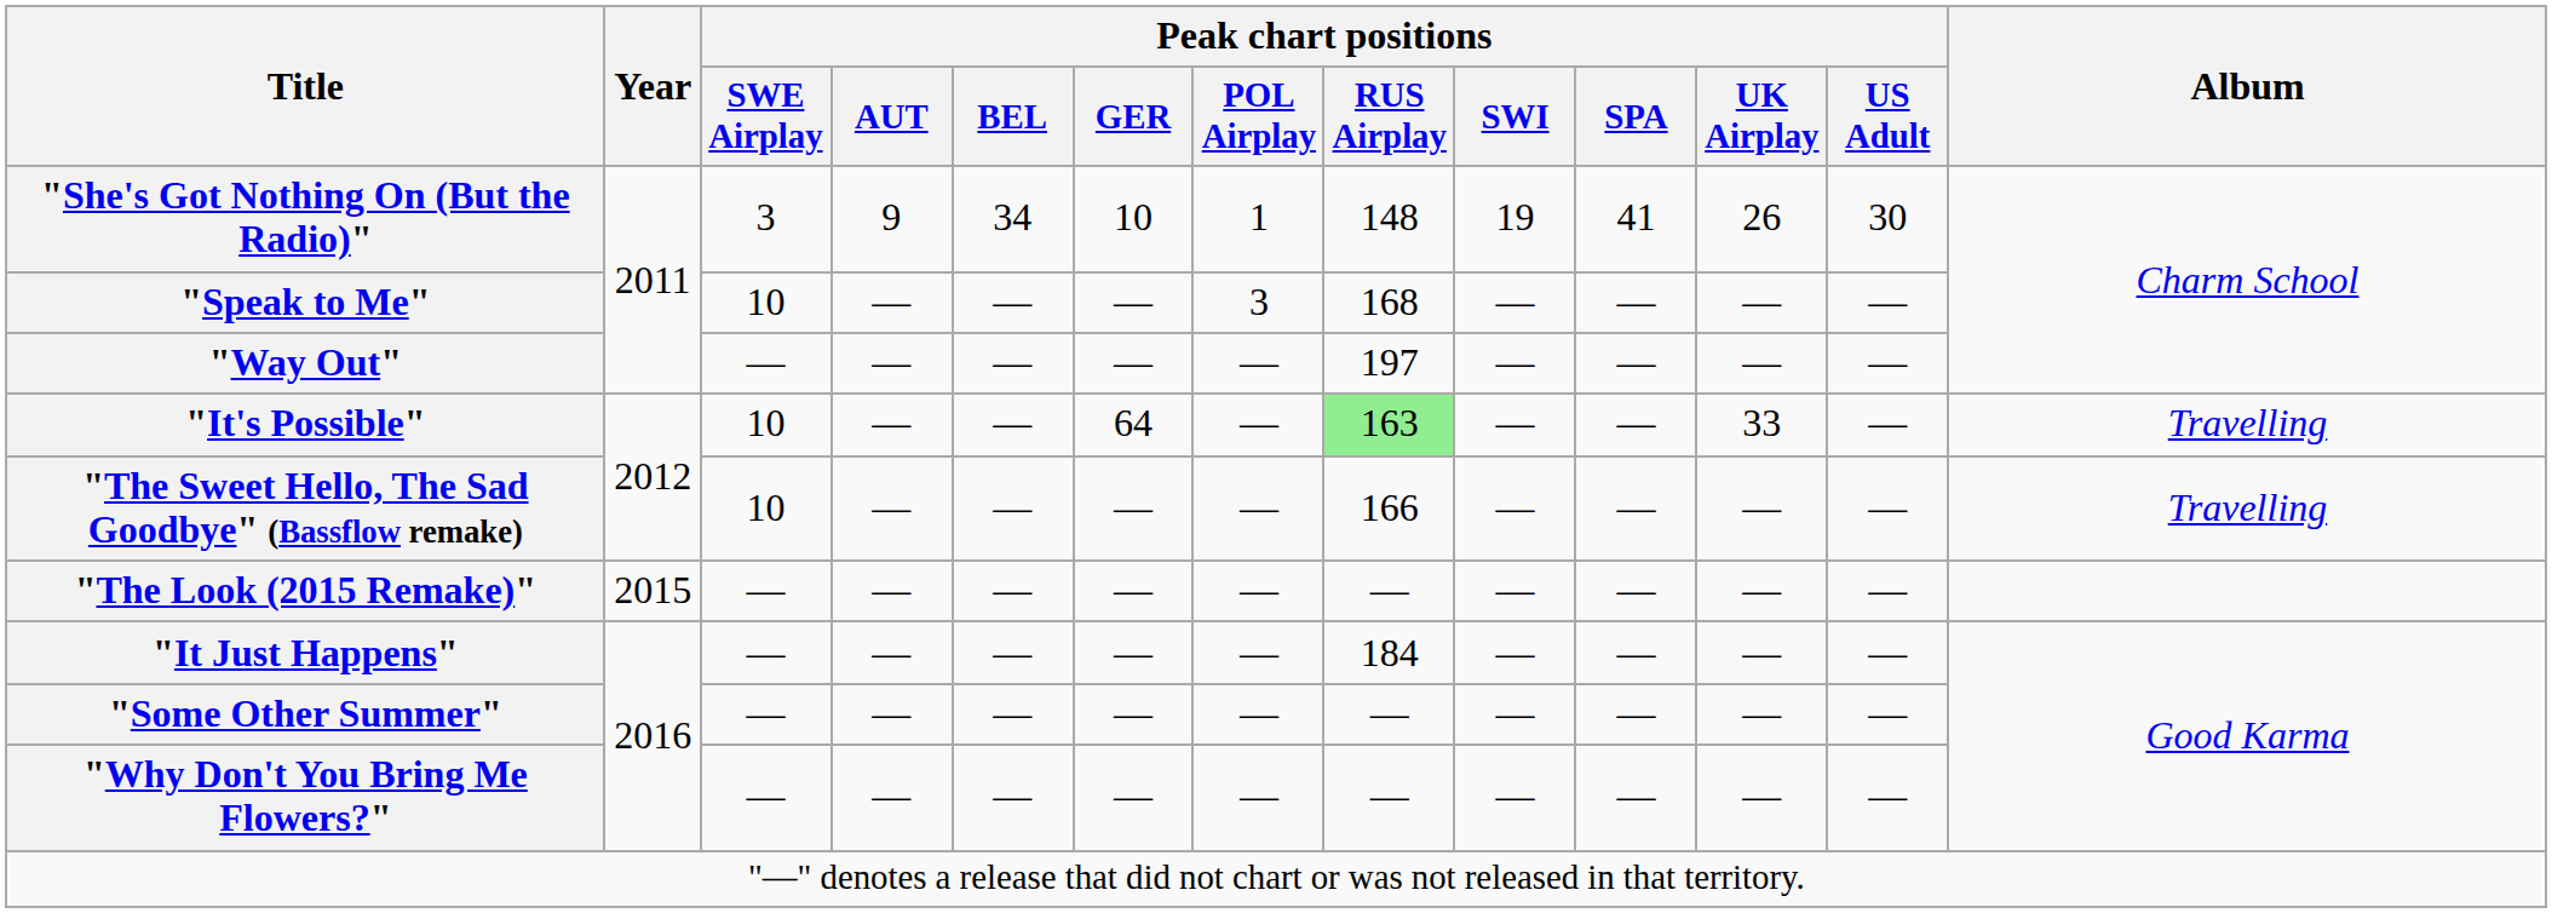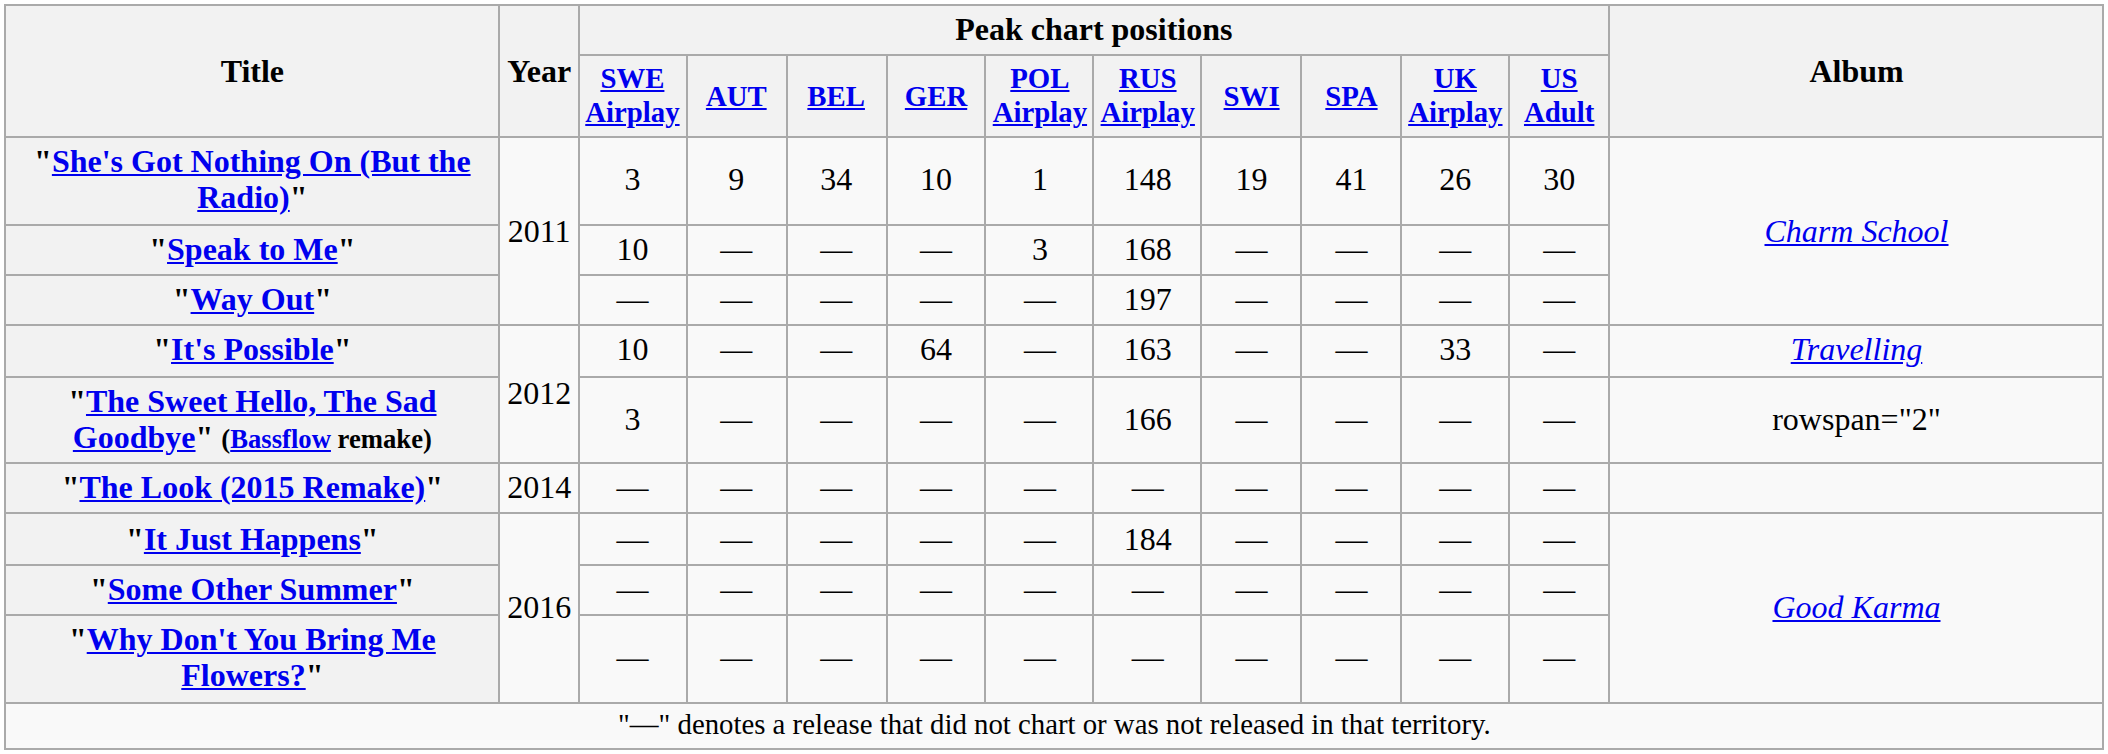"It's Possible" | Peak chart positions / RUS Airplay: lightgreen background -> no background
"The Sweet Hello, The Sad Goodbye" (Bassflow remake) | Peak chart positions / SWE Airplay: 10 -> 3
"The Sweet Hello, The Sad Goodbye" (Bassflow remake) | Album: Travelling -> rowspan="2"
"The Look (2015 Remake)" | Year: 2015 -> 2014
